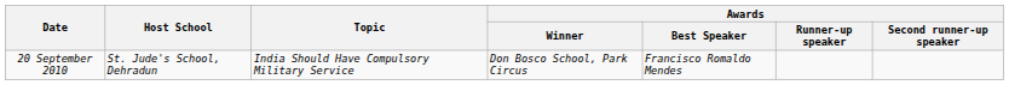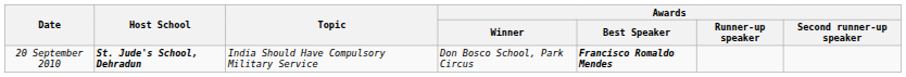20 September 2010 | Host School: normal -> bold
20 September 2010 | Awards / Best Speaker: normal -> bold
